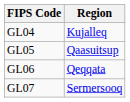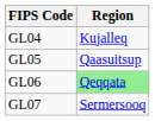GL06 | Region: no background -> lightgreen background
